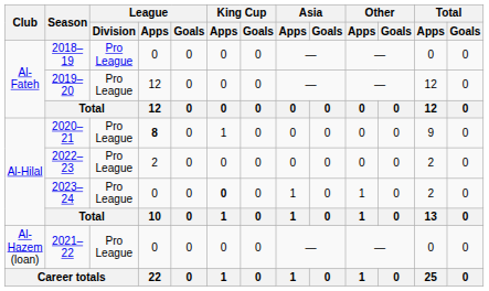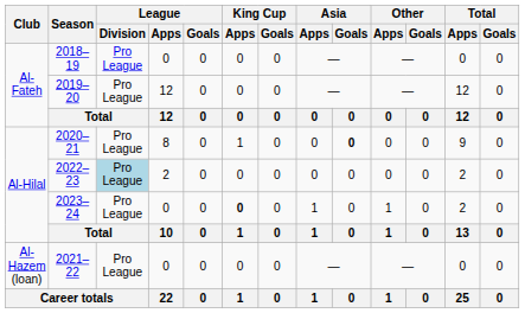2020–21 | League / Apps: bold -> normal
2020–21 | Asia / Goals: normal -> bold
2022–23 | League / Division: no background -> lightblue background
